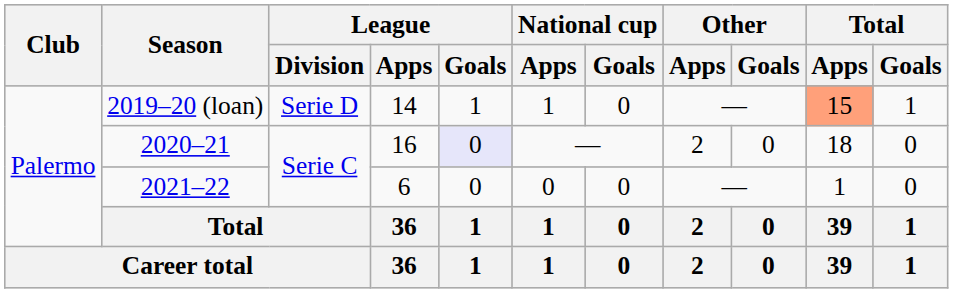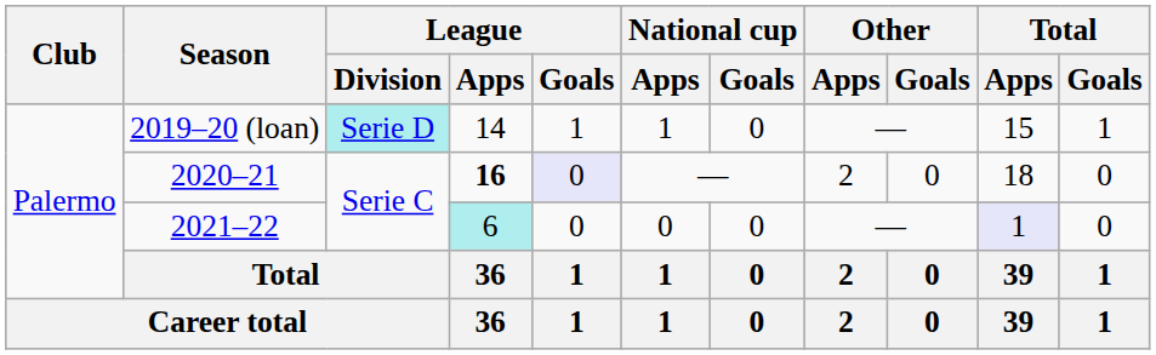2019–20 (loan) | League / Division: no background -> paleturquoise background
2019–20 (loan) | Total / Apps: lightsalmon background -> no background
2020–21 | League / Apps: normal -> bold
2021–22 | League / Apps: no background -> paleturquoise background
2021–22 | Total / Apps: no background -> lavender background
